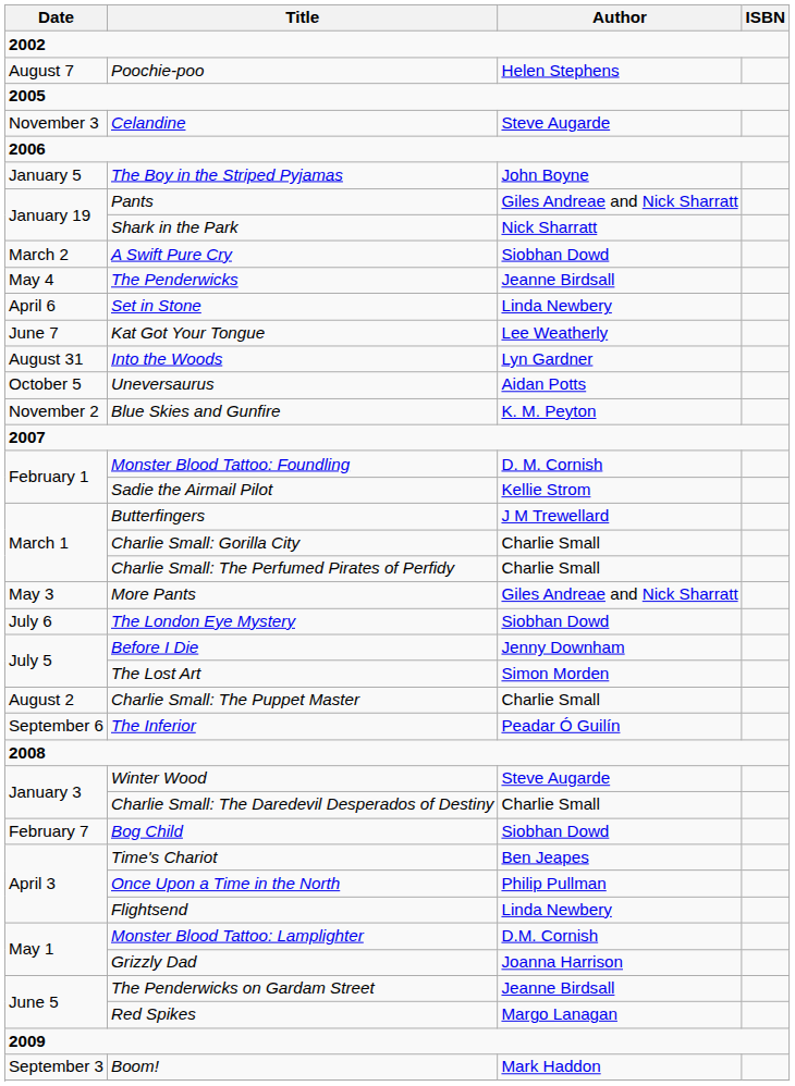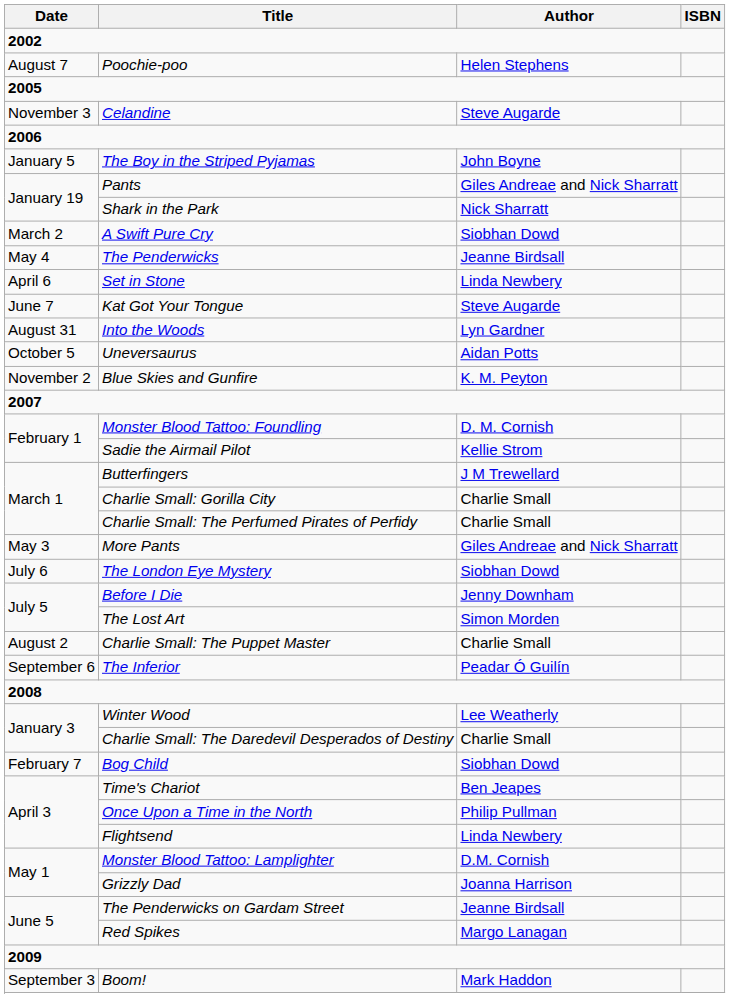Kat Got Your Tongue | Author: Lee Weatherly -> Steve Augarde
Winter Wood | Author: Steve Augarde -> Lee Weatherly
